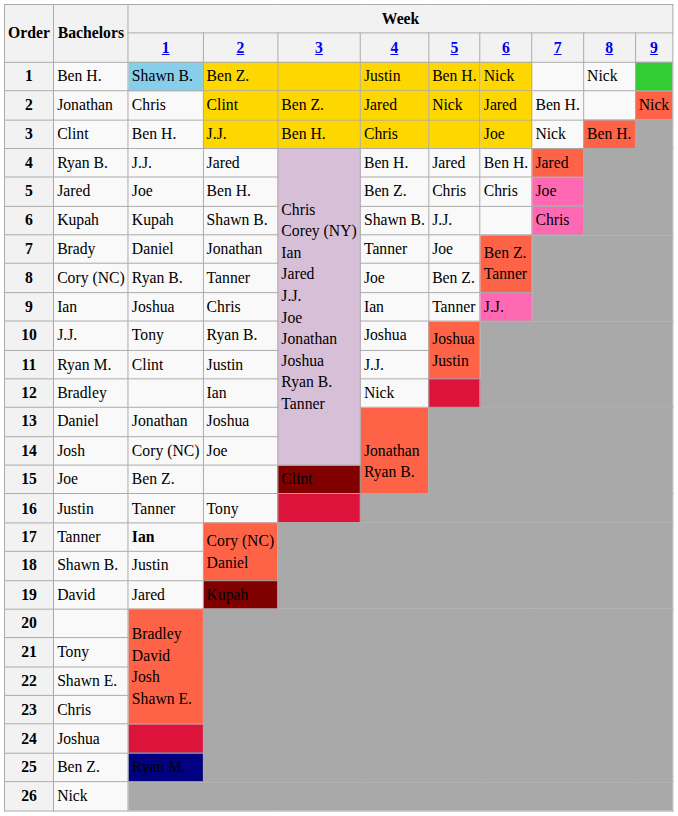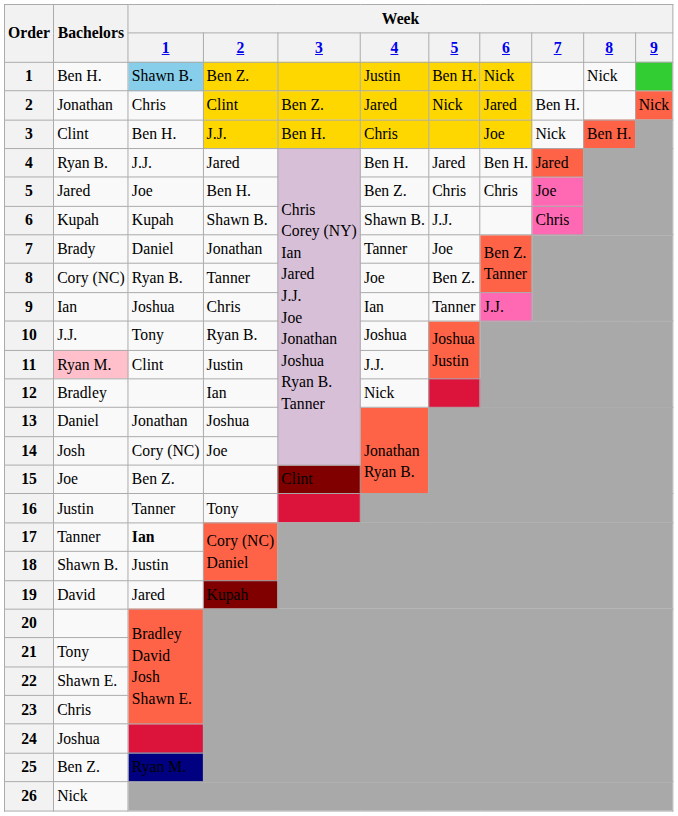11 | Bachelors: no background -> pink background
